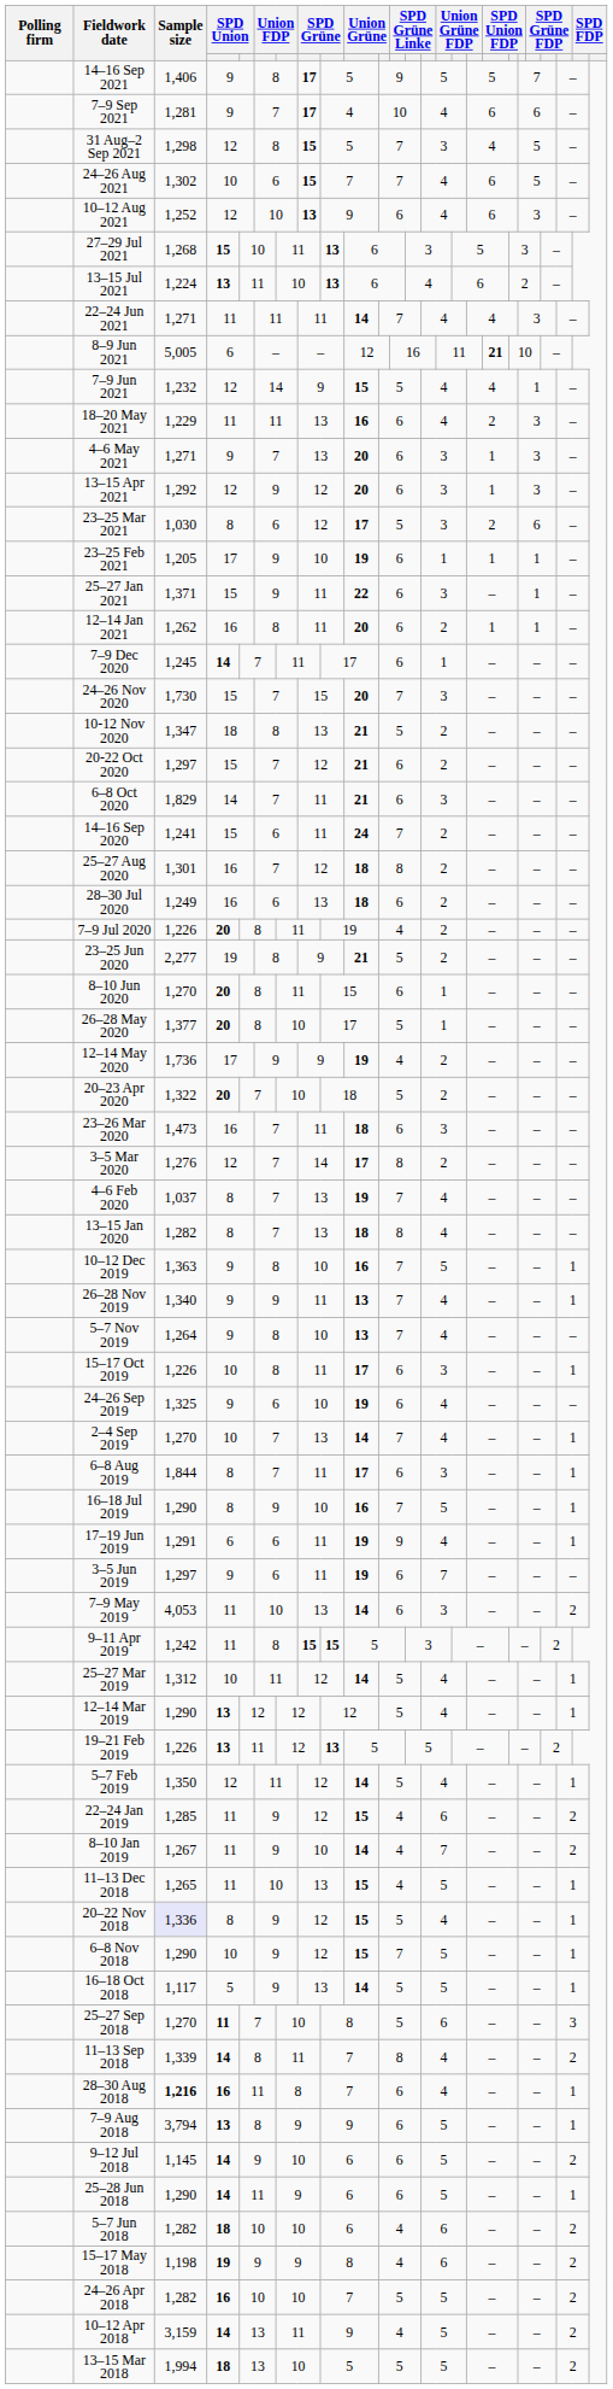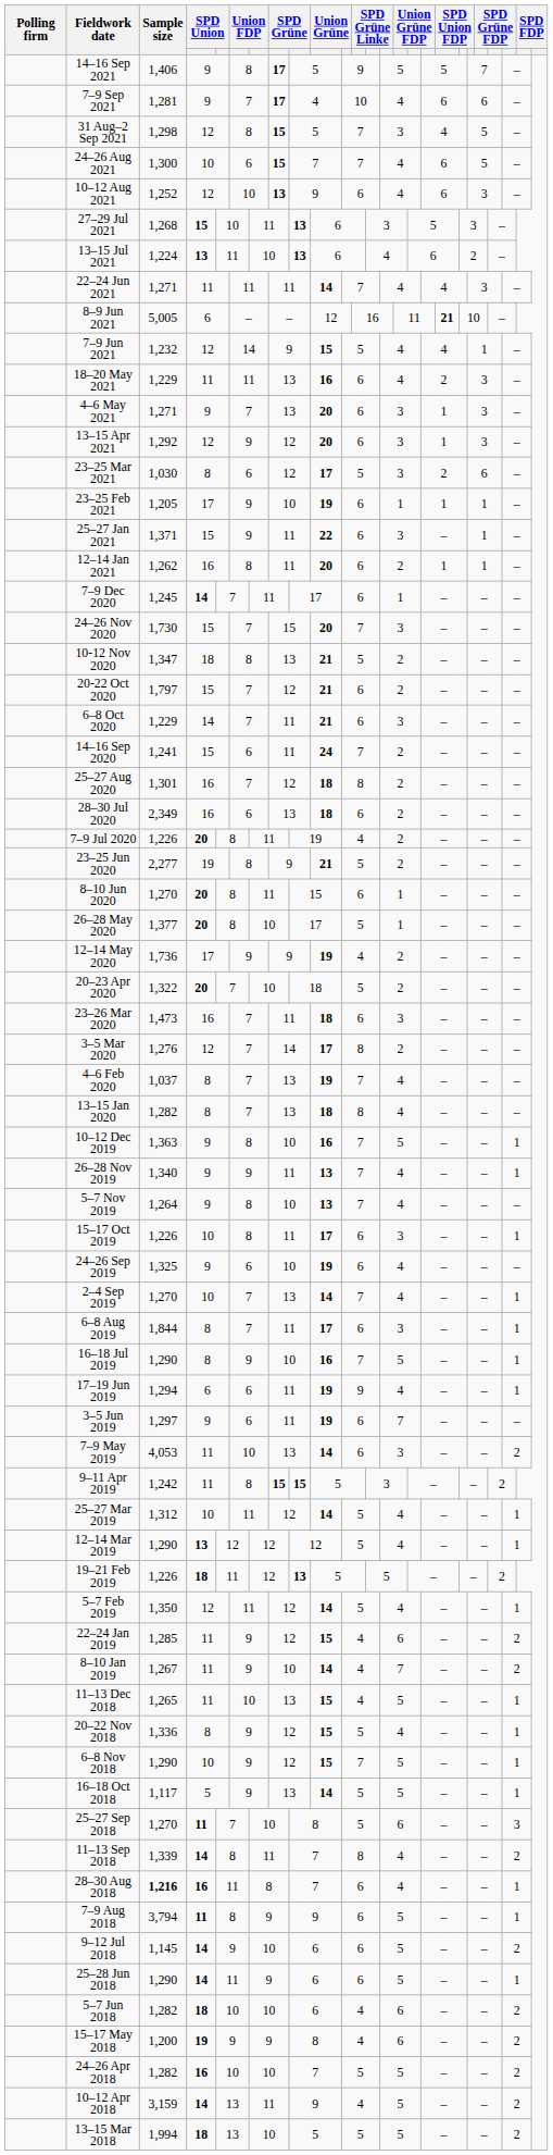24–26 Aug 2021 | Sample size: 1,302 -> 1,300
20-22 Oct 2020 | Sample size: 1,297 -> 1,797
6–8 Oct 2020 | Sample size: 1,829 -> 1,229
28–30 Jul 2020 | Sample size: 1,249 -> 2,349
17–19 Jun 2019 | Sample size: 1,291 -> 1,294
19–21 Feb 2019 | column 4: 13 -> 18
20–22 Nov 2018 | Sample size: lavender background -> no background
7–9 Aug 2018 | column 4: 13 -> 11
15–17 May 2018 | Sample size: 1,198 -> 1,200
